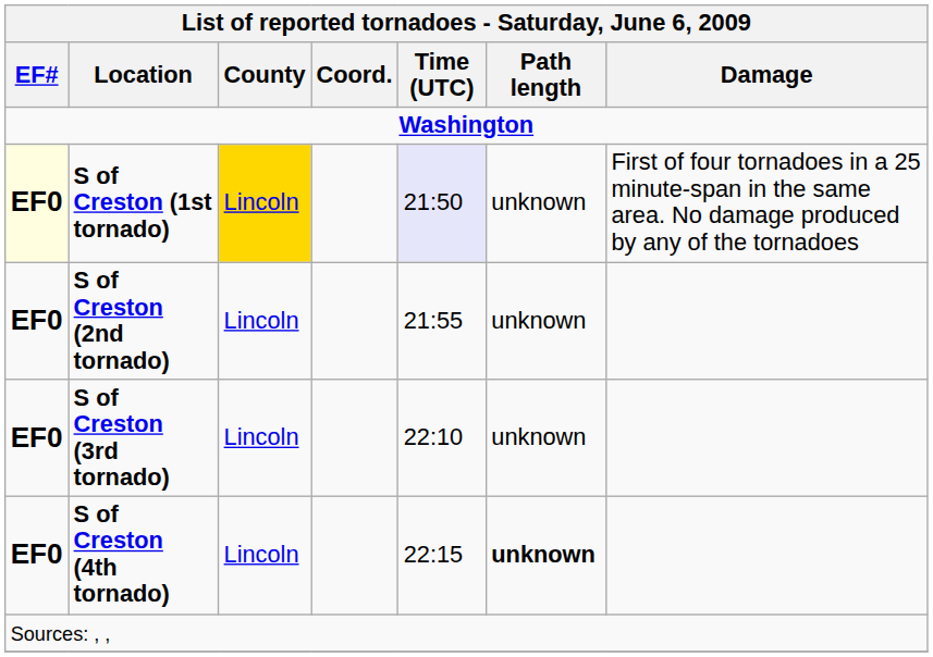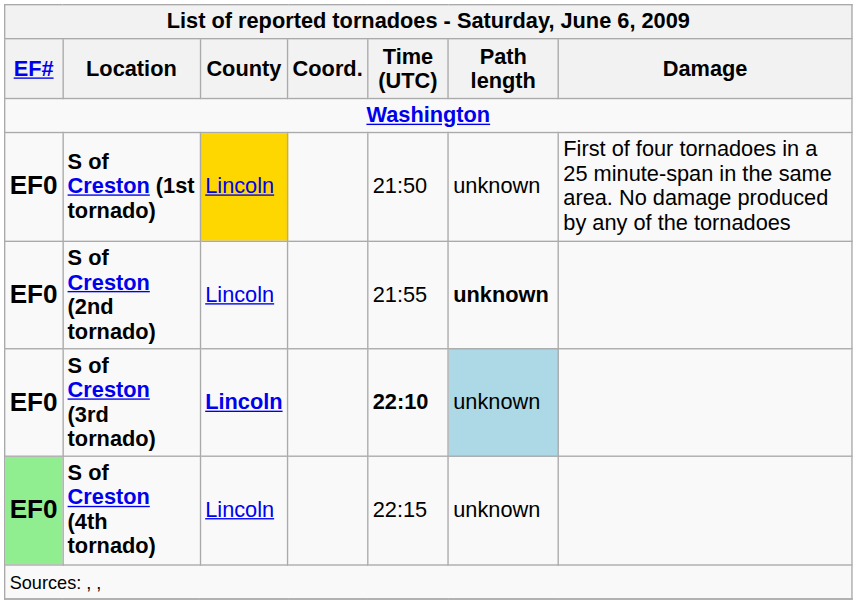S of Creston (1st tornado) | EF#: lightyellow background -> no background
S of Creston (1st tornado) | Time (UTC): lavender background -> no background
S of Creston (2nd tornado) | Path length: normal -> bold
S of Creston (3rd tornado) | County: normal -> bold
S of Creston (3rd tornado) | Time (UTC): normal -> bold
S of Creston (3rd tornado) | Path length: no background -> lightblue background
S of Creston (4th tornado) | EF#: no background -> lightgreen background
S of Creston (4th tornado) | Path length: bold -> normal
